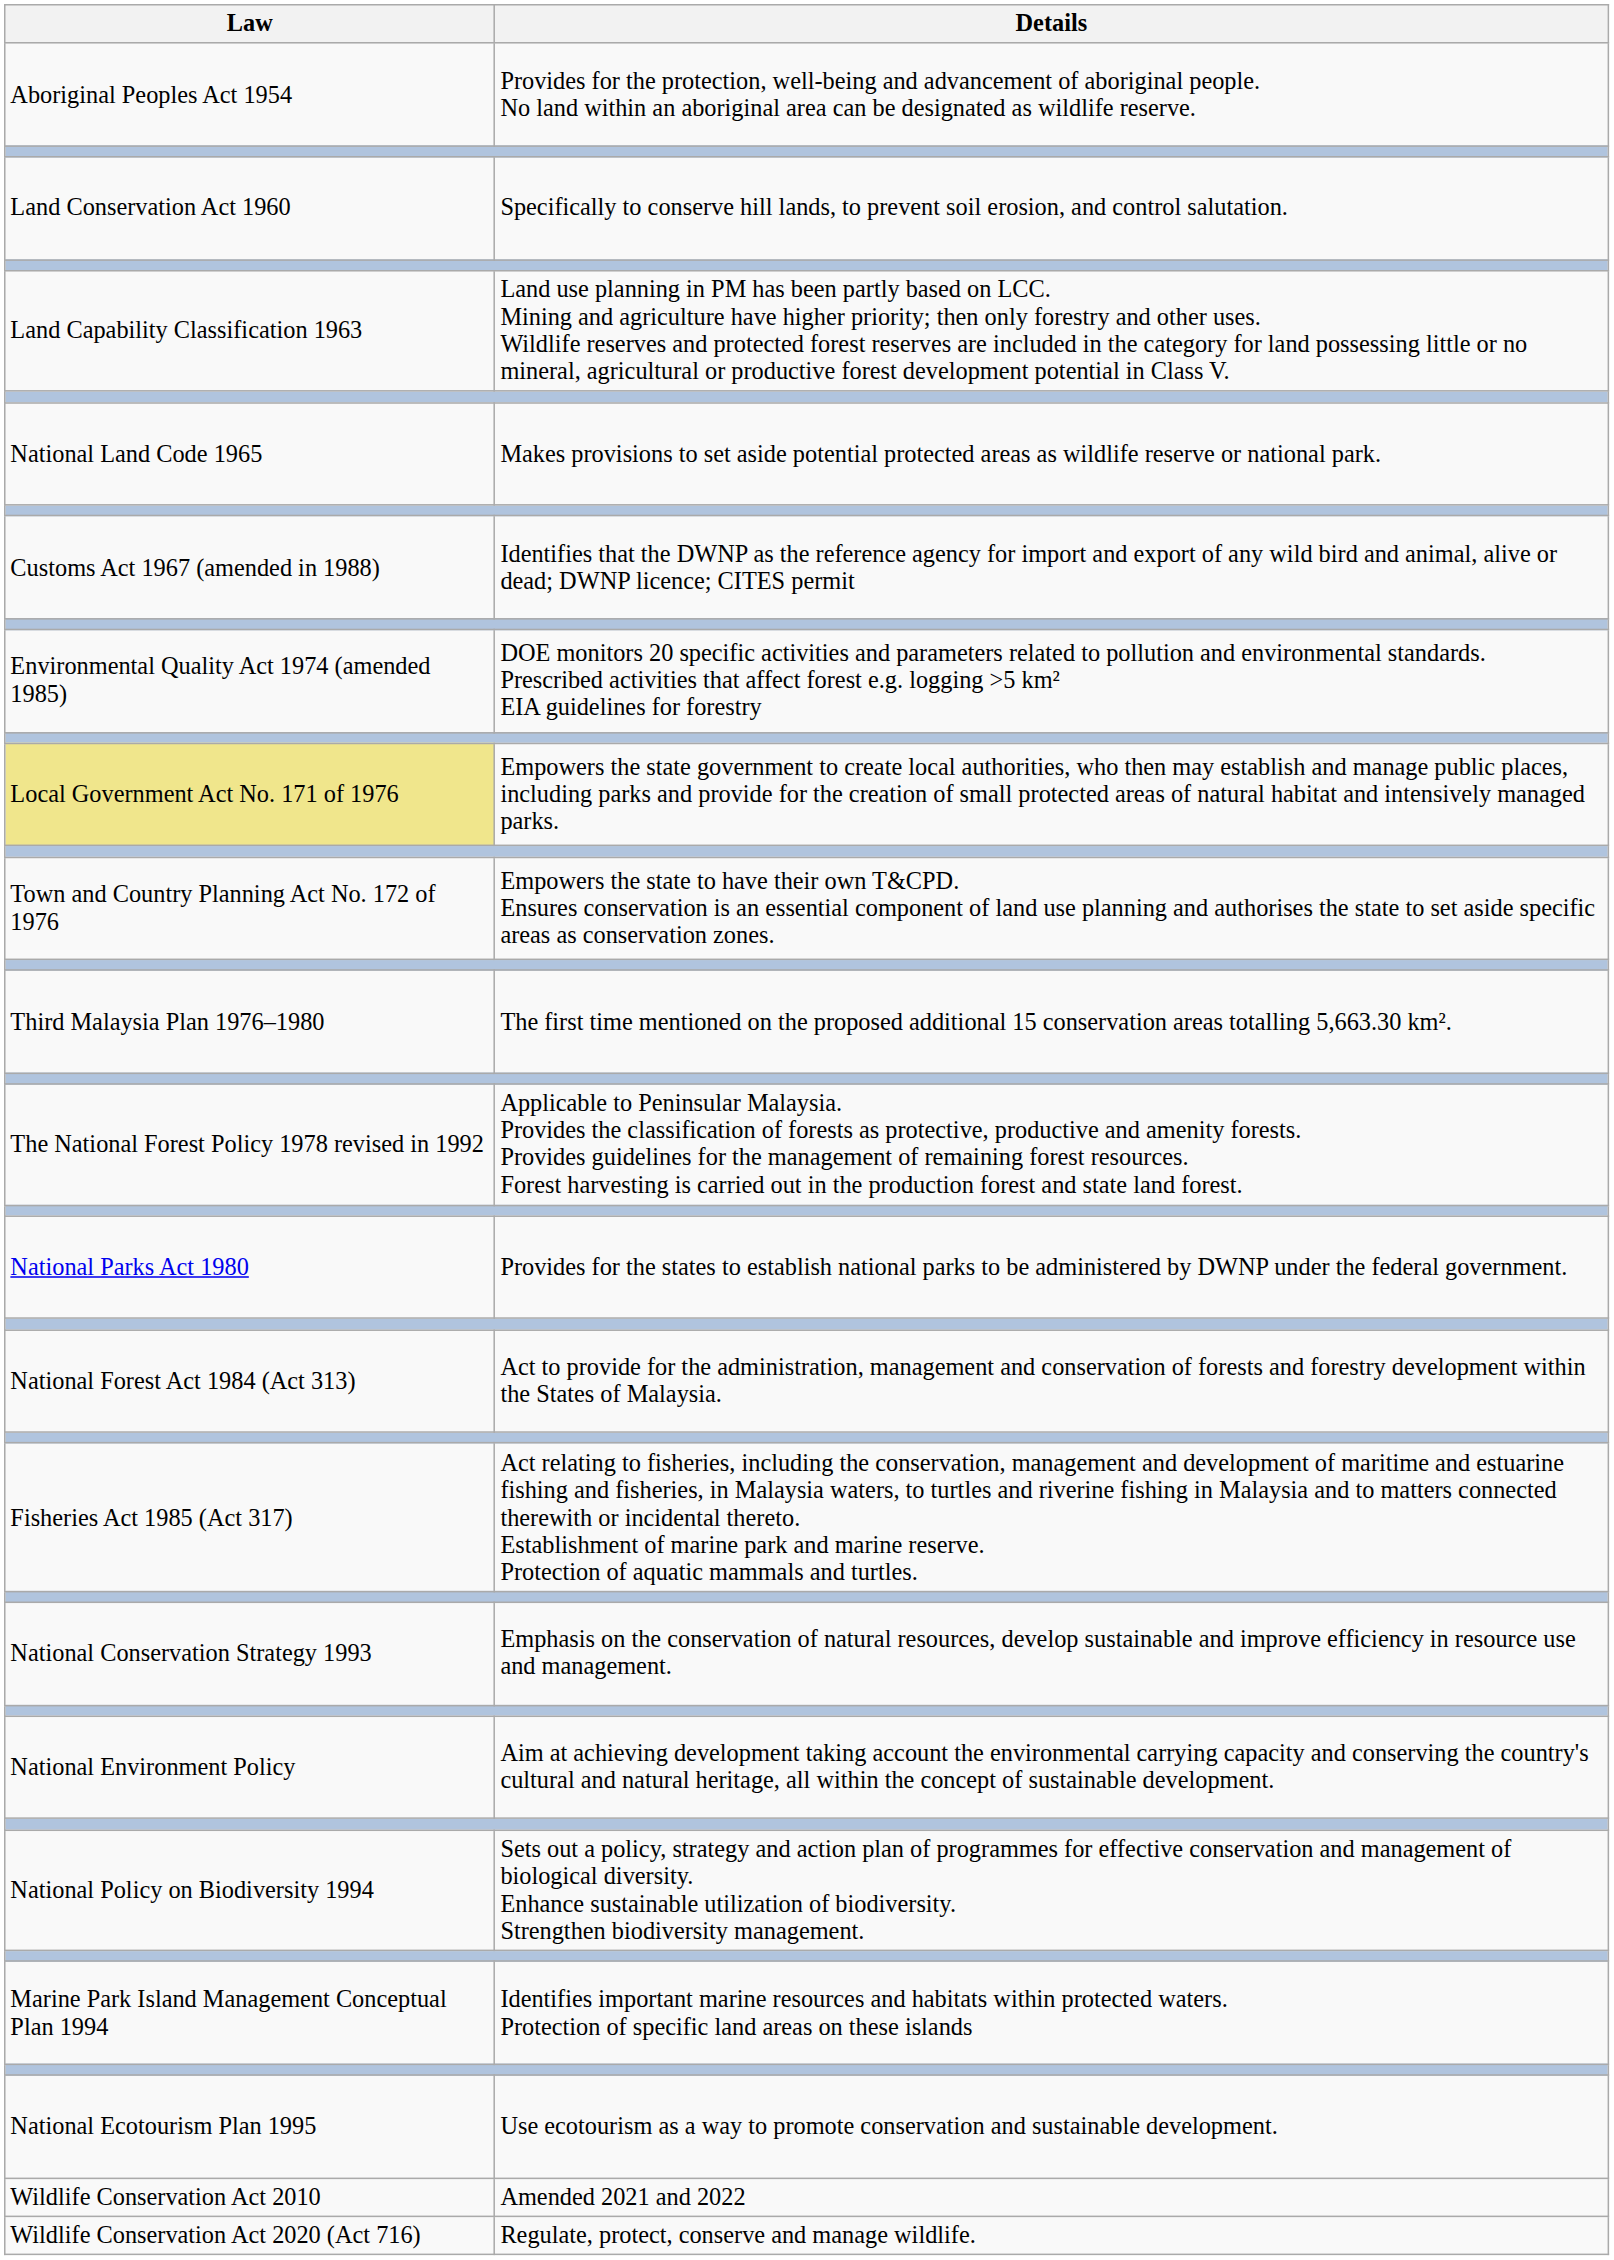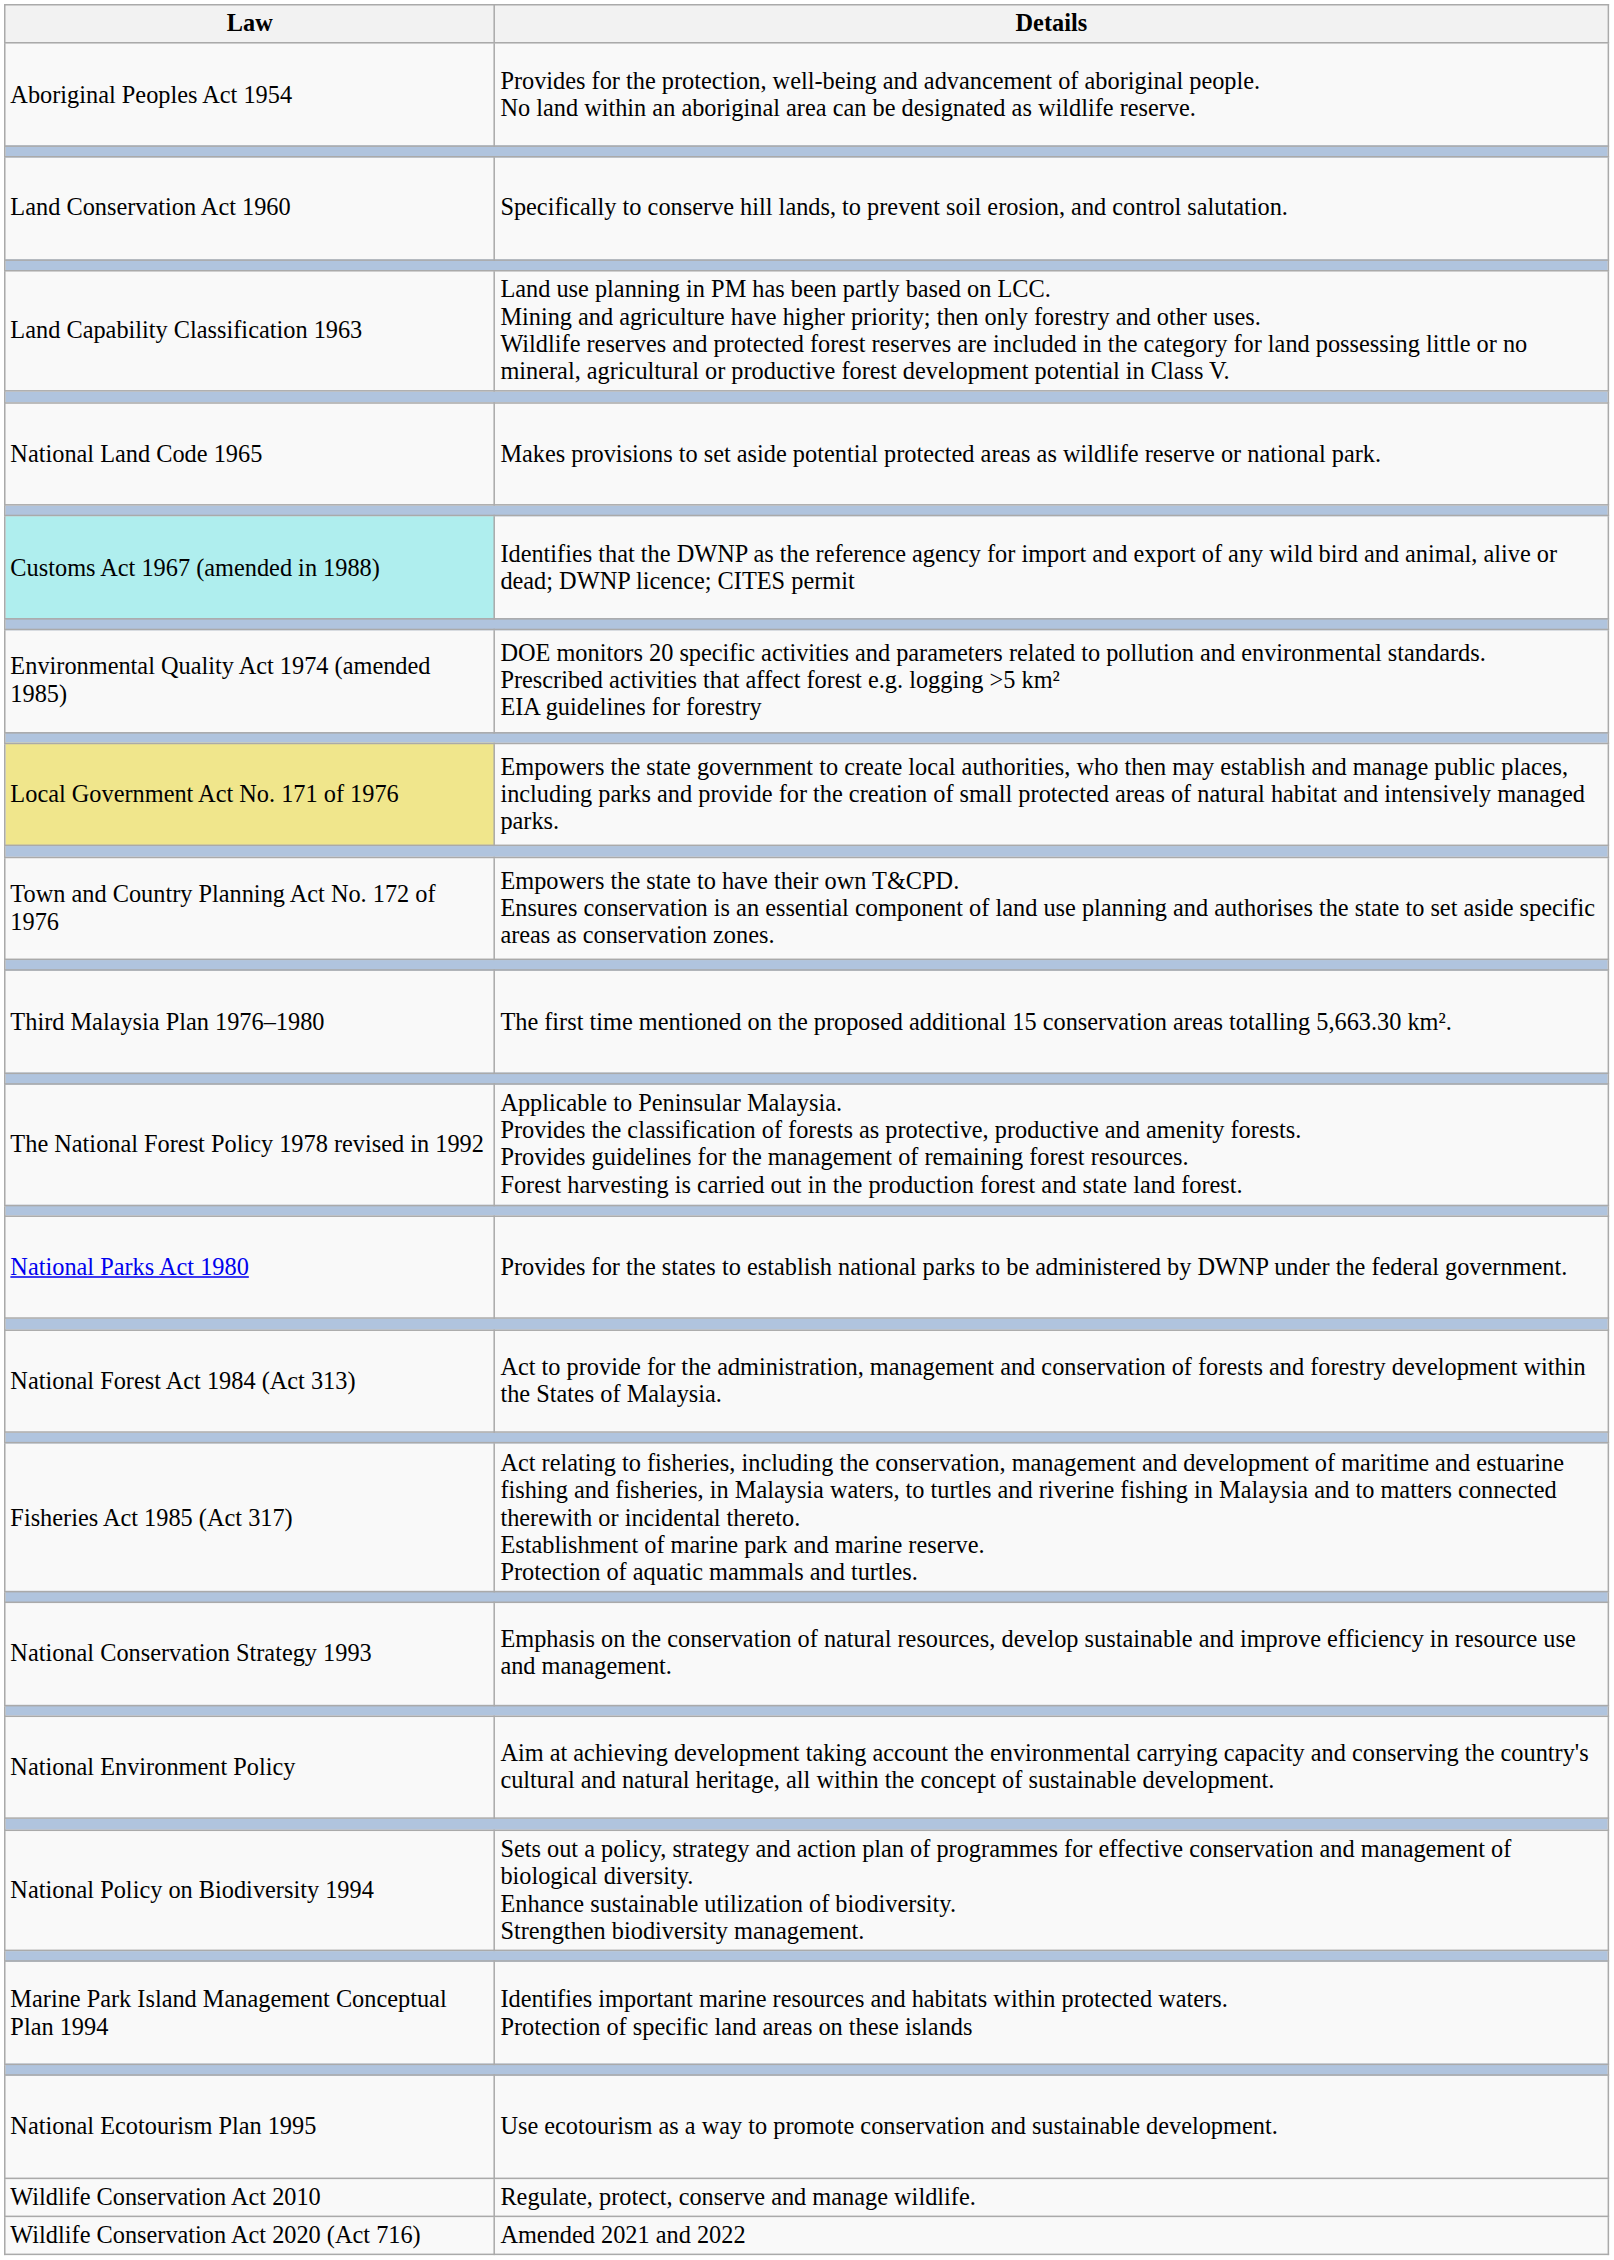row 10 | Law: no background -> paleturquoise background
row 37 | Details: Amended 2021 and 2022 -> Regulate, protect, conserve and manage wildlife.
row 38 | Details: Regulate, protect, conserve and manage wildlife. -> Amended 2021 and 2022
